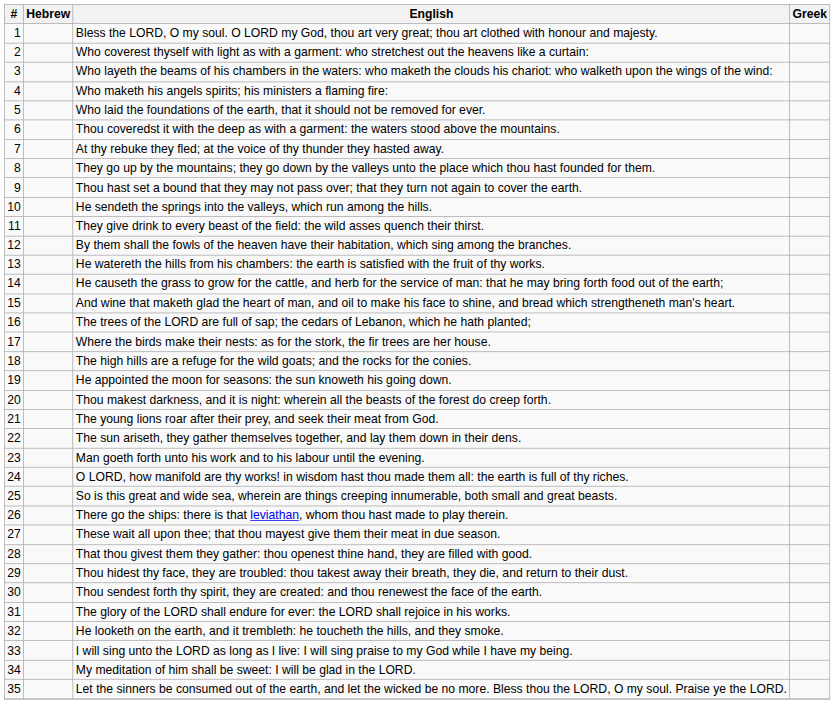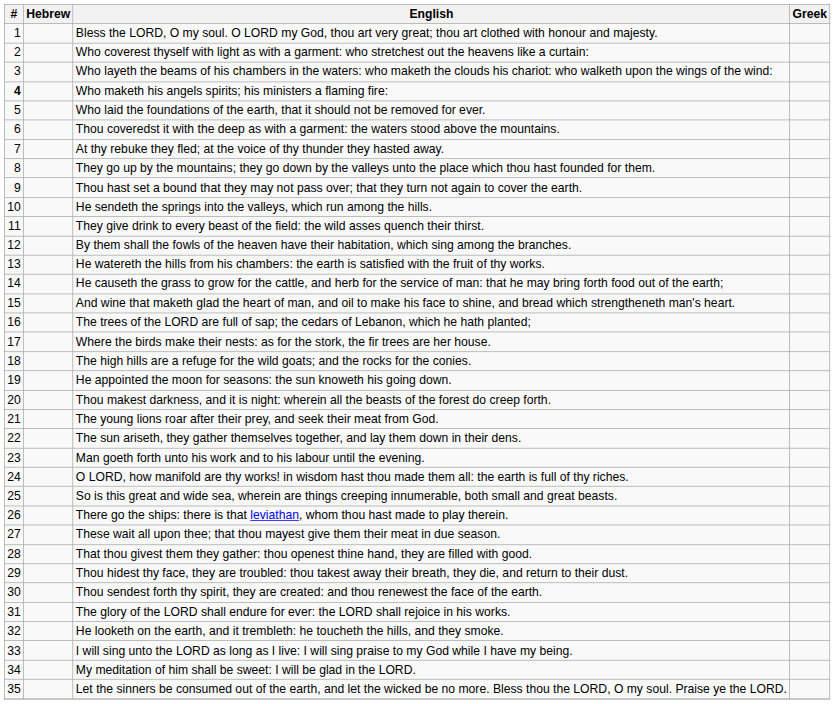Who maketh his angels spirits; his ministers a flaming fire: | #: normal -> bold
